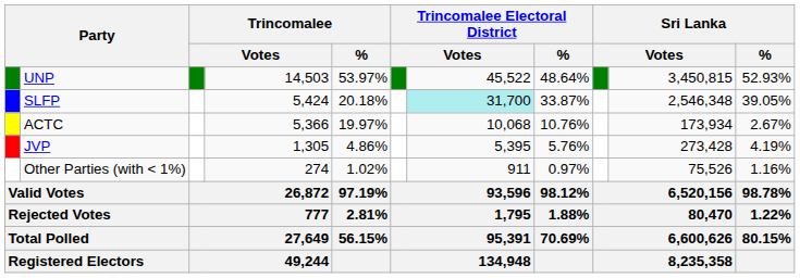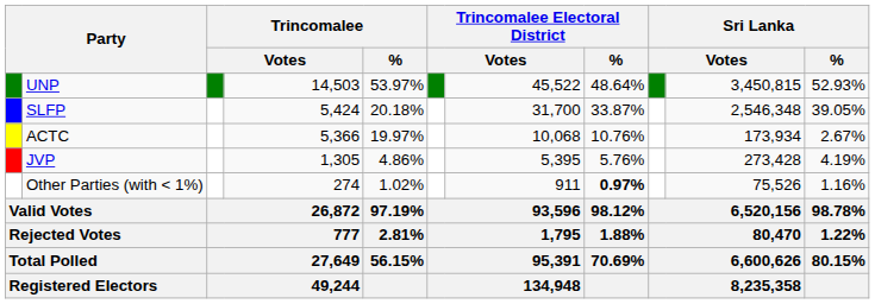SLFP | column 7: paleturquoise background -> no background
Other Parties (with < 1%) | Trincomalee Electoral District / %: normal -> bold
